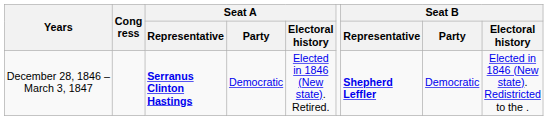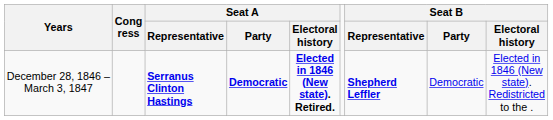December 28, 1846 – March 3, 1847 | Seat A / Party: normal -> bold
December 28, 1846 – March 3, 1847 | Seat A / Electoral history: normal -> bold
